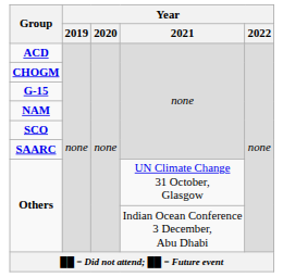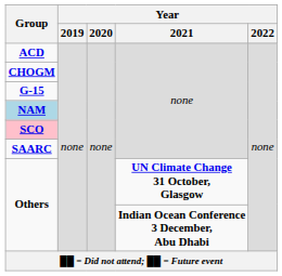NAM | Group: no background -> lightblue background
SCO | Group: no background -> pink background
Others / UN Climate Change 31 October, Glasgow | Year / 2021: normal -> bold
Others / Indian Ocean Conference 3 December, Abu Dhabi | Year / 2021: normal -> bold
